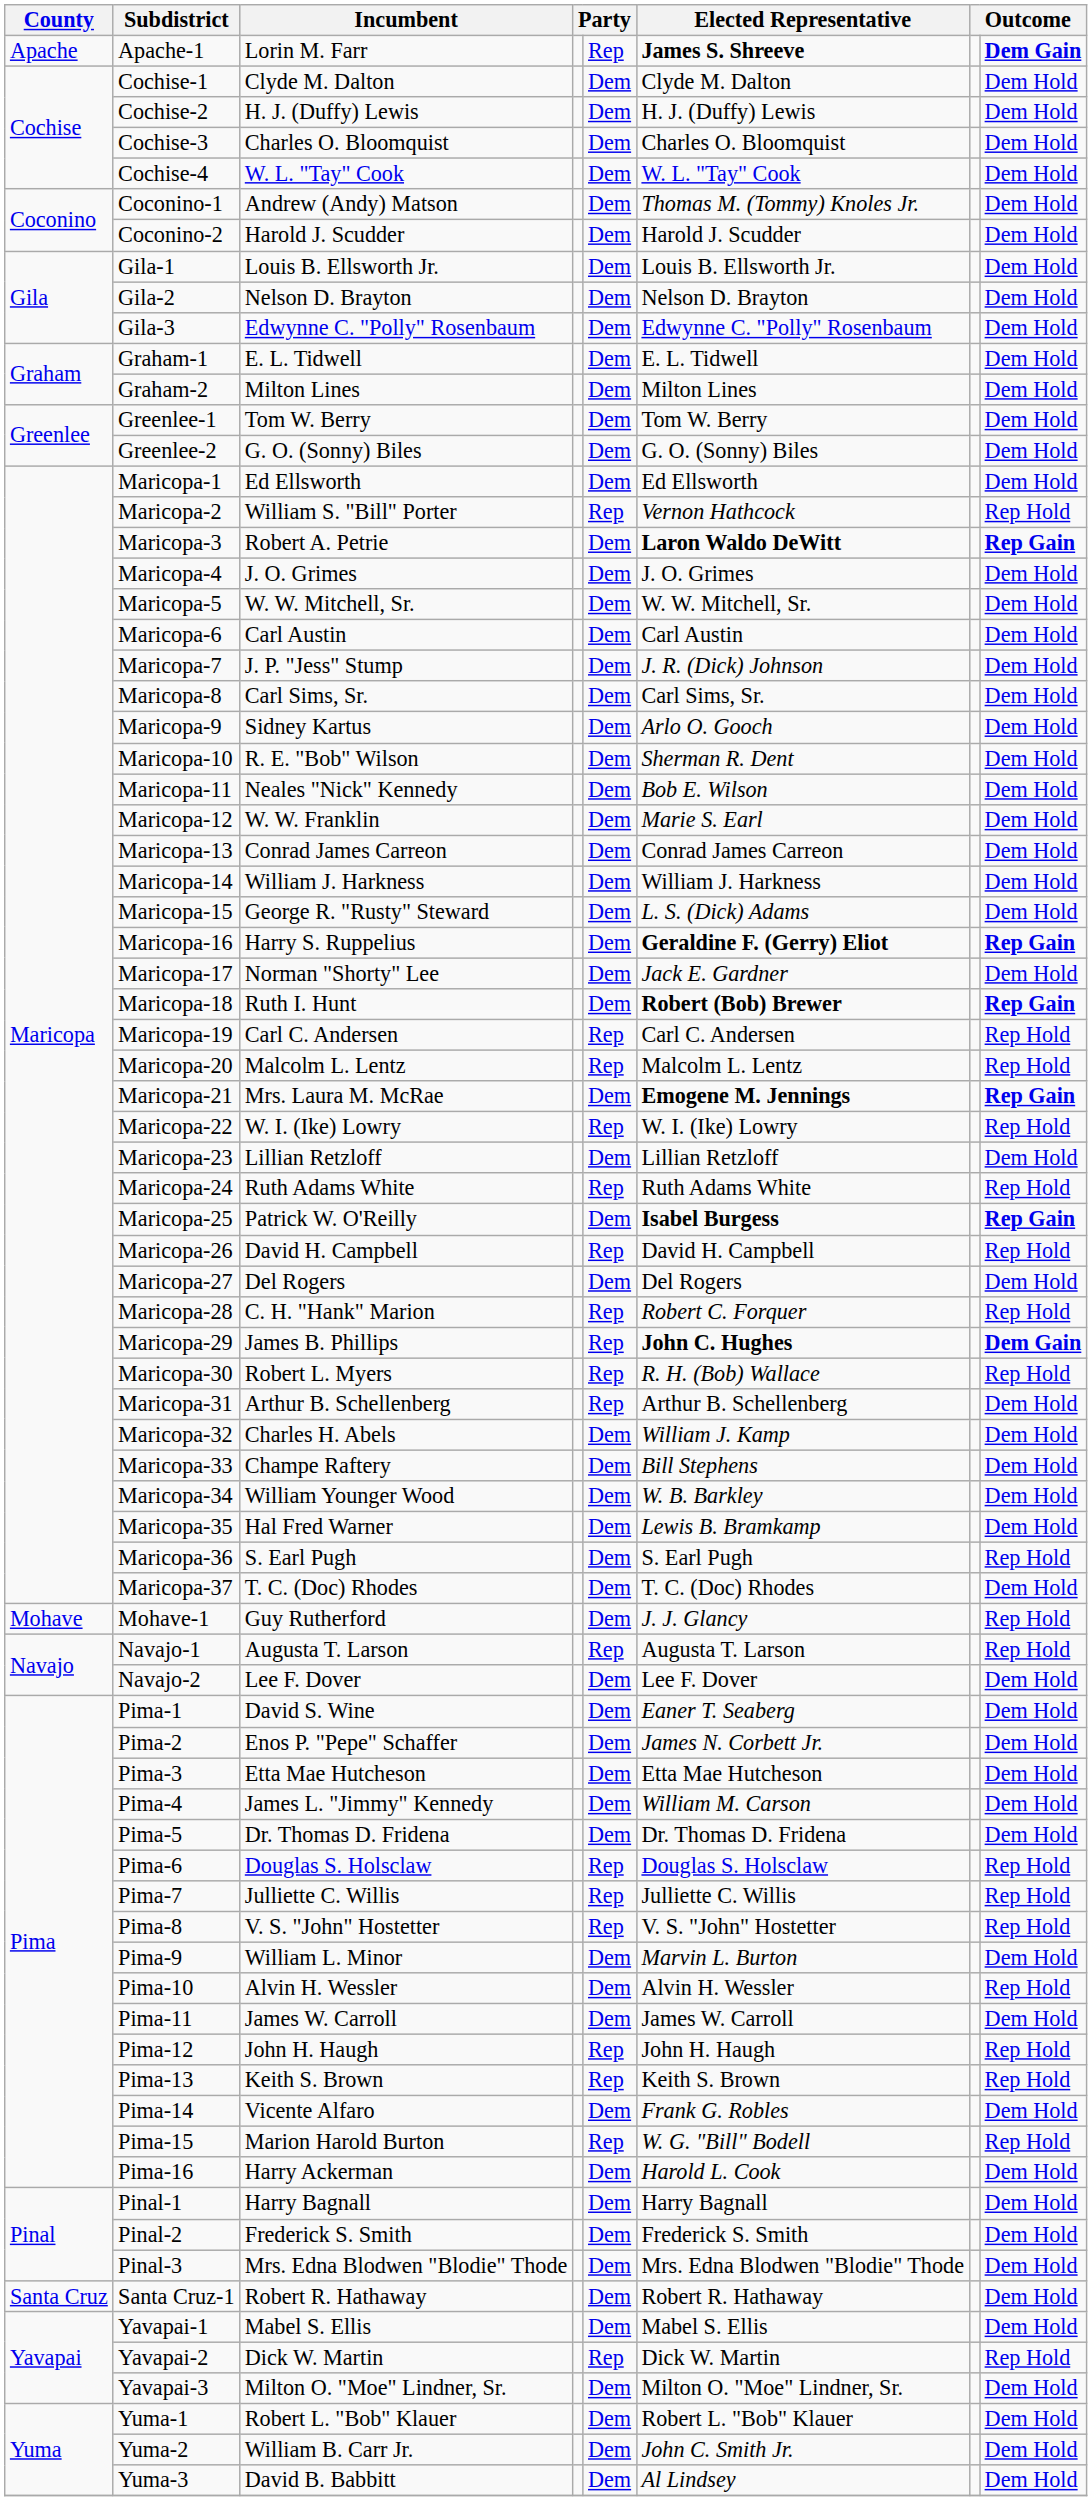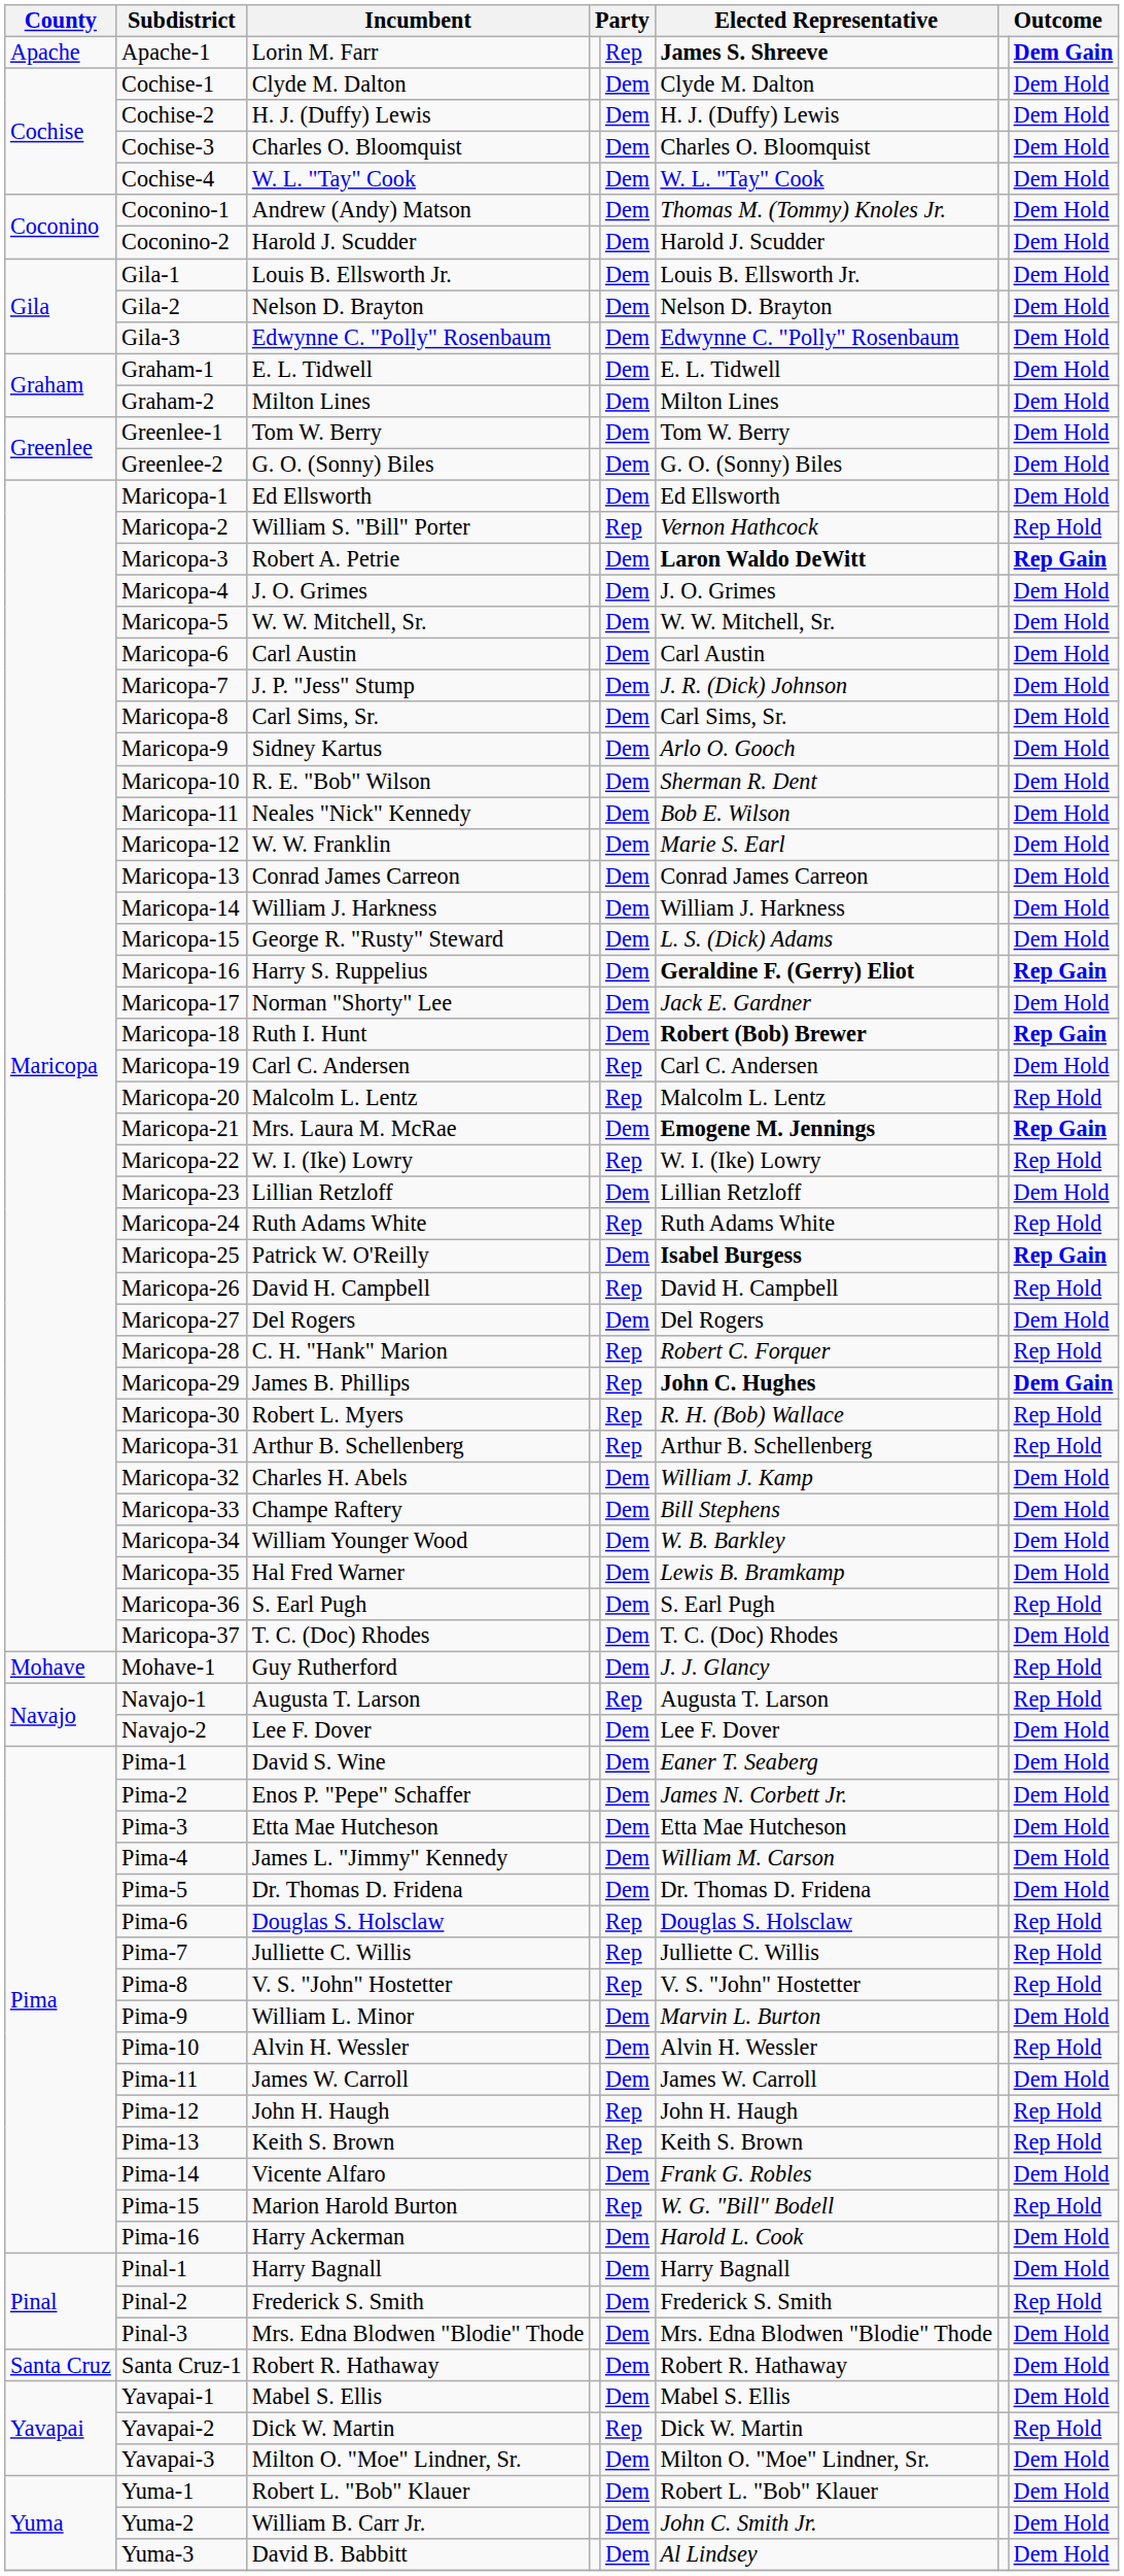Maricopa-19 | column 8: Rep Hold -> Dem Hold
Maricopa-31 | column 8: Dem Hold -> Rep Hold
Pinal-2 | column 8: Dem Hold -> Rep Hold
